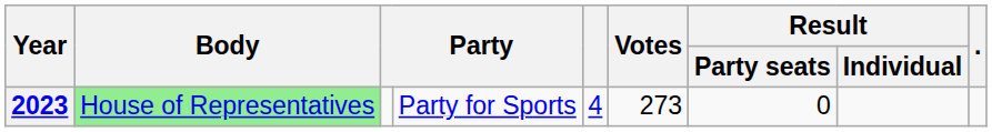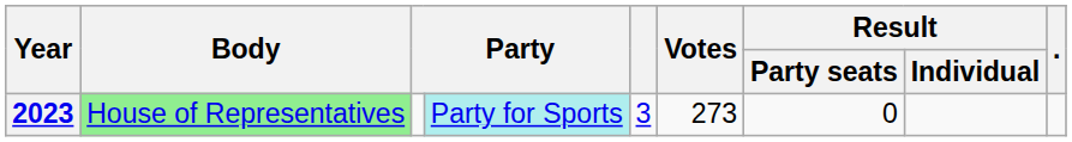2023 | column 4: no background -> paleturquoise background
2023 | column 5: 4 -> 3
